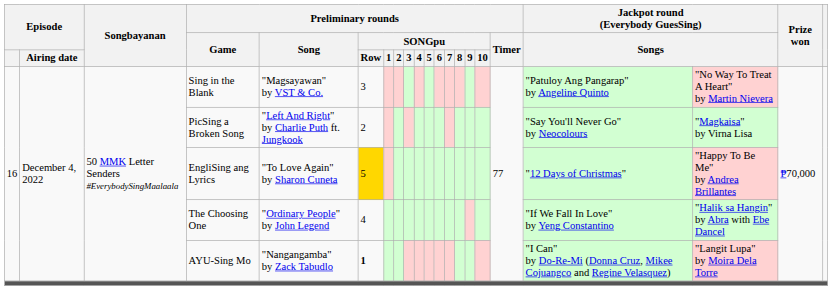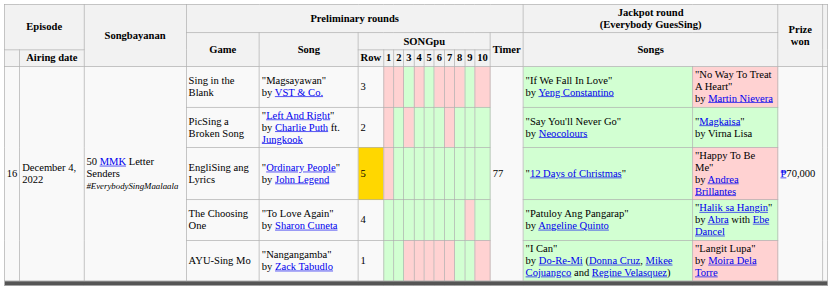Sing in the Blank | column 18: "Patuloy Ang Pangarap" by Angeline Quinto -> "If We Fall In Love" by Yeng Constantino
EngliSing ang Lyrics | Preliminary rounds / Song: "To Love Again" by Sharon Cuneta -> "Ordinary People" by John Legend
The Choosing One | Preliminary rounds / Song: "Ordinary People" by John Legend -> "To Love Again" by Sharon Cuneta
The Choosing One | column 18: "If We Fall In Love" by Yeng Constantino -> "Patuloy Ang Pangarap" by Angeline Quinto
AYU-Sing Mo | Preliminary rounds / SONGpu / Row: bold -> normal
